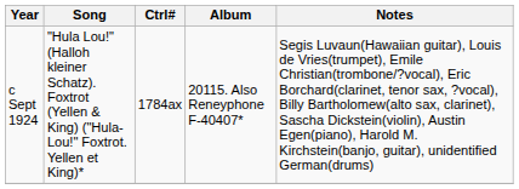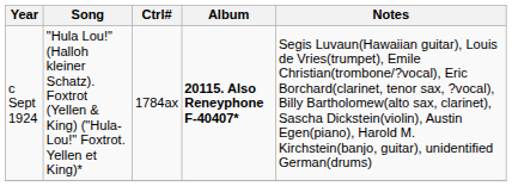c Sept 1924 | Album: normal -> bold
